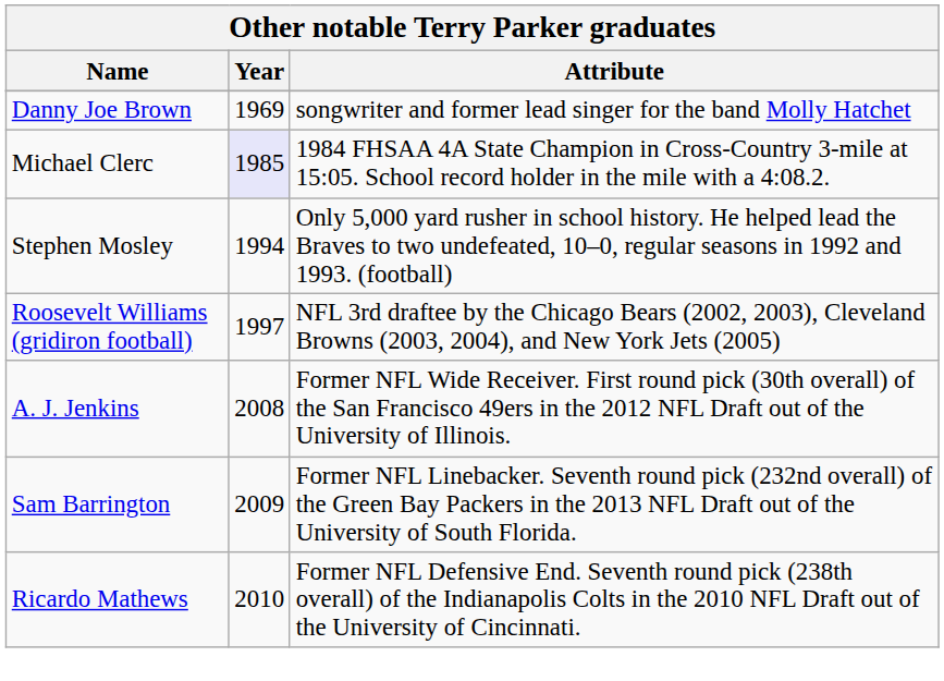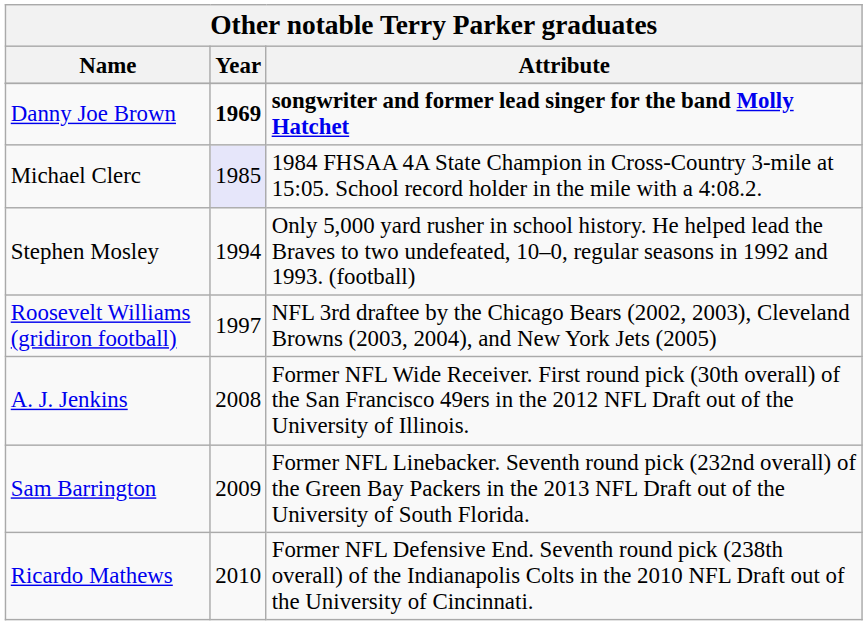Danny Joe Brown | Year: normal -> bold
Danny Joe Brown | Attribute: normal -> bold
